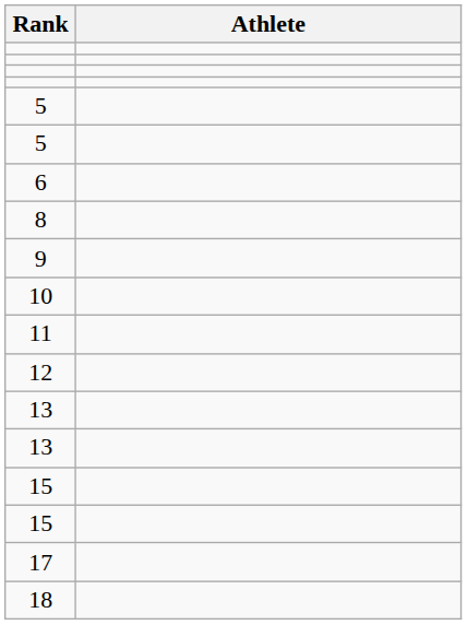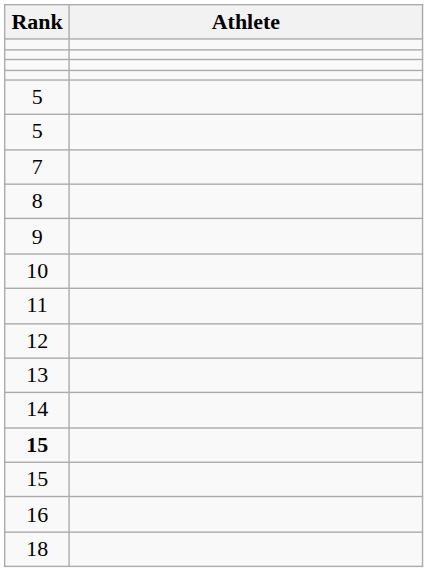row 8 | Rank: 6 -> 7
row 15 | Rank: 13 -> 14
row 16 | Rank: normal -> bold
row 18 | Rank: 17 -> 16
